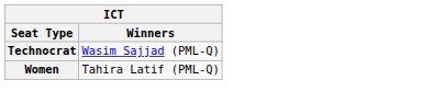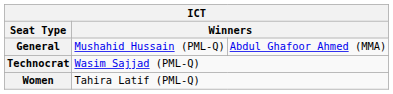+ row: General | Mushahid Hussain (PML-Q) | Abdul Ghafoor Ahmed (MMA)
